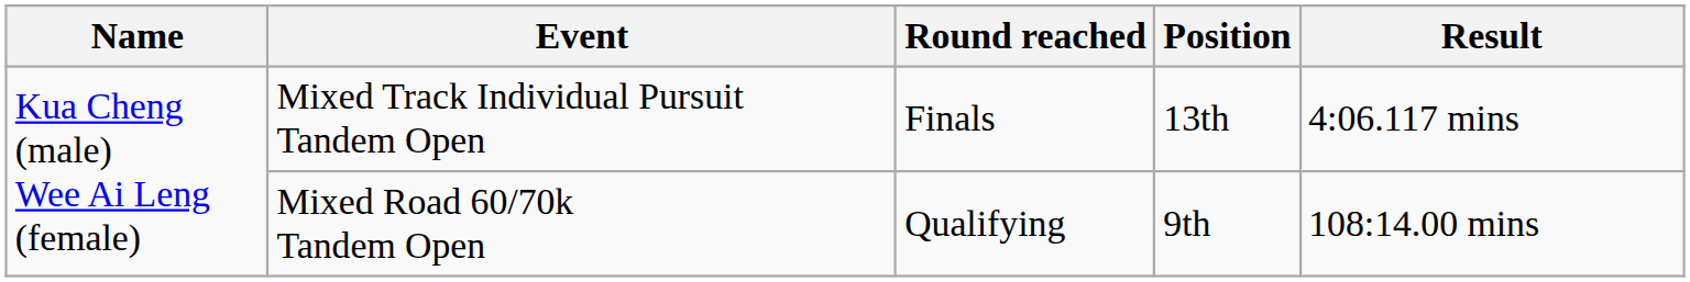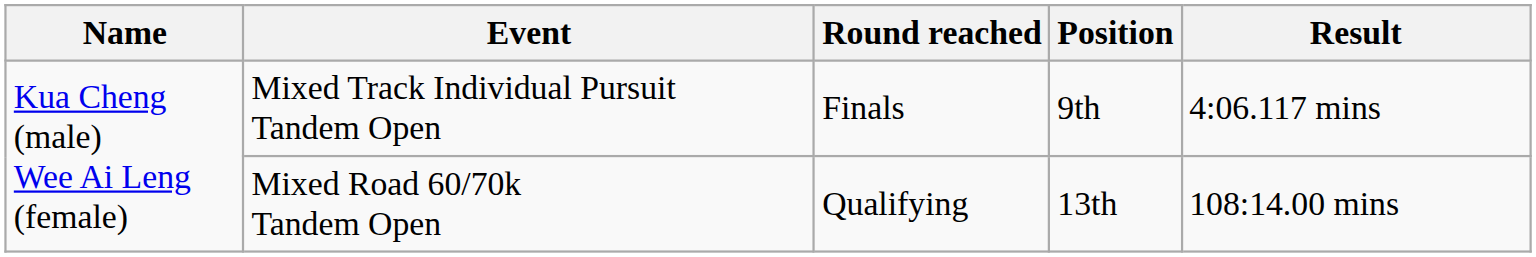Mixed Track Individual Pursuit Tandem Open | Position: 13th -> 9th
Mixed Road 60/70k Tandem Open | Position: 9th -> 13th
